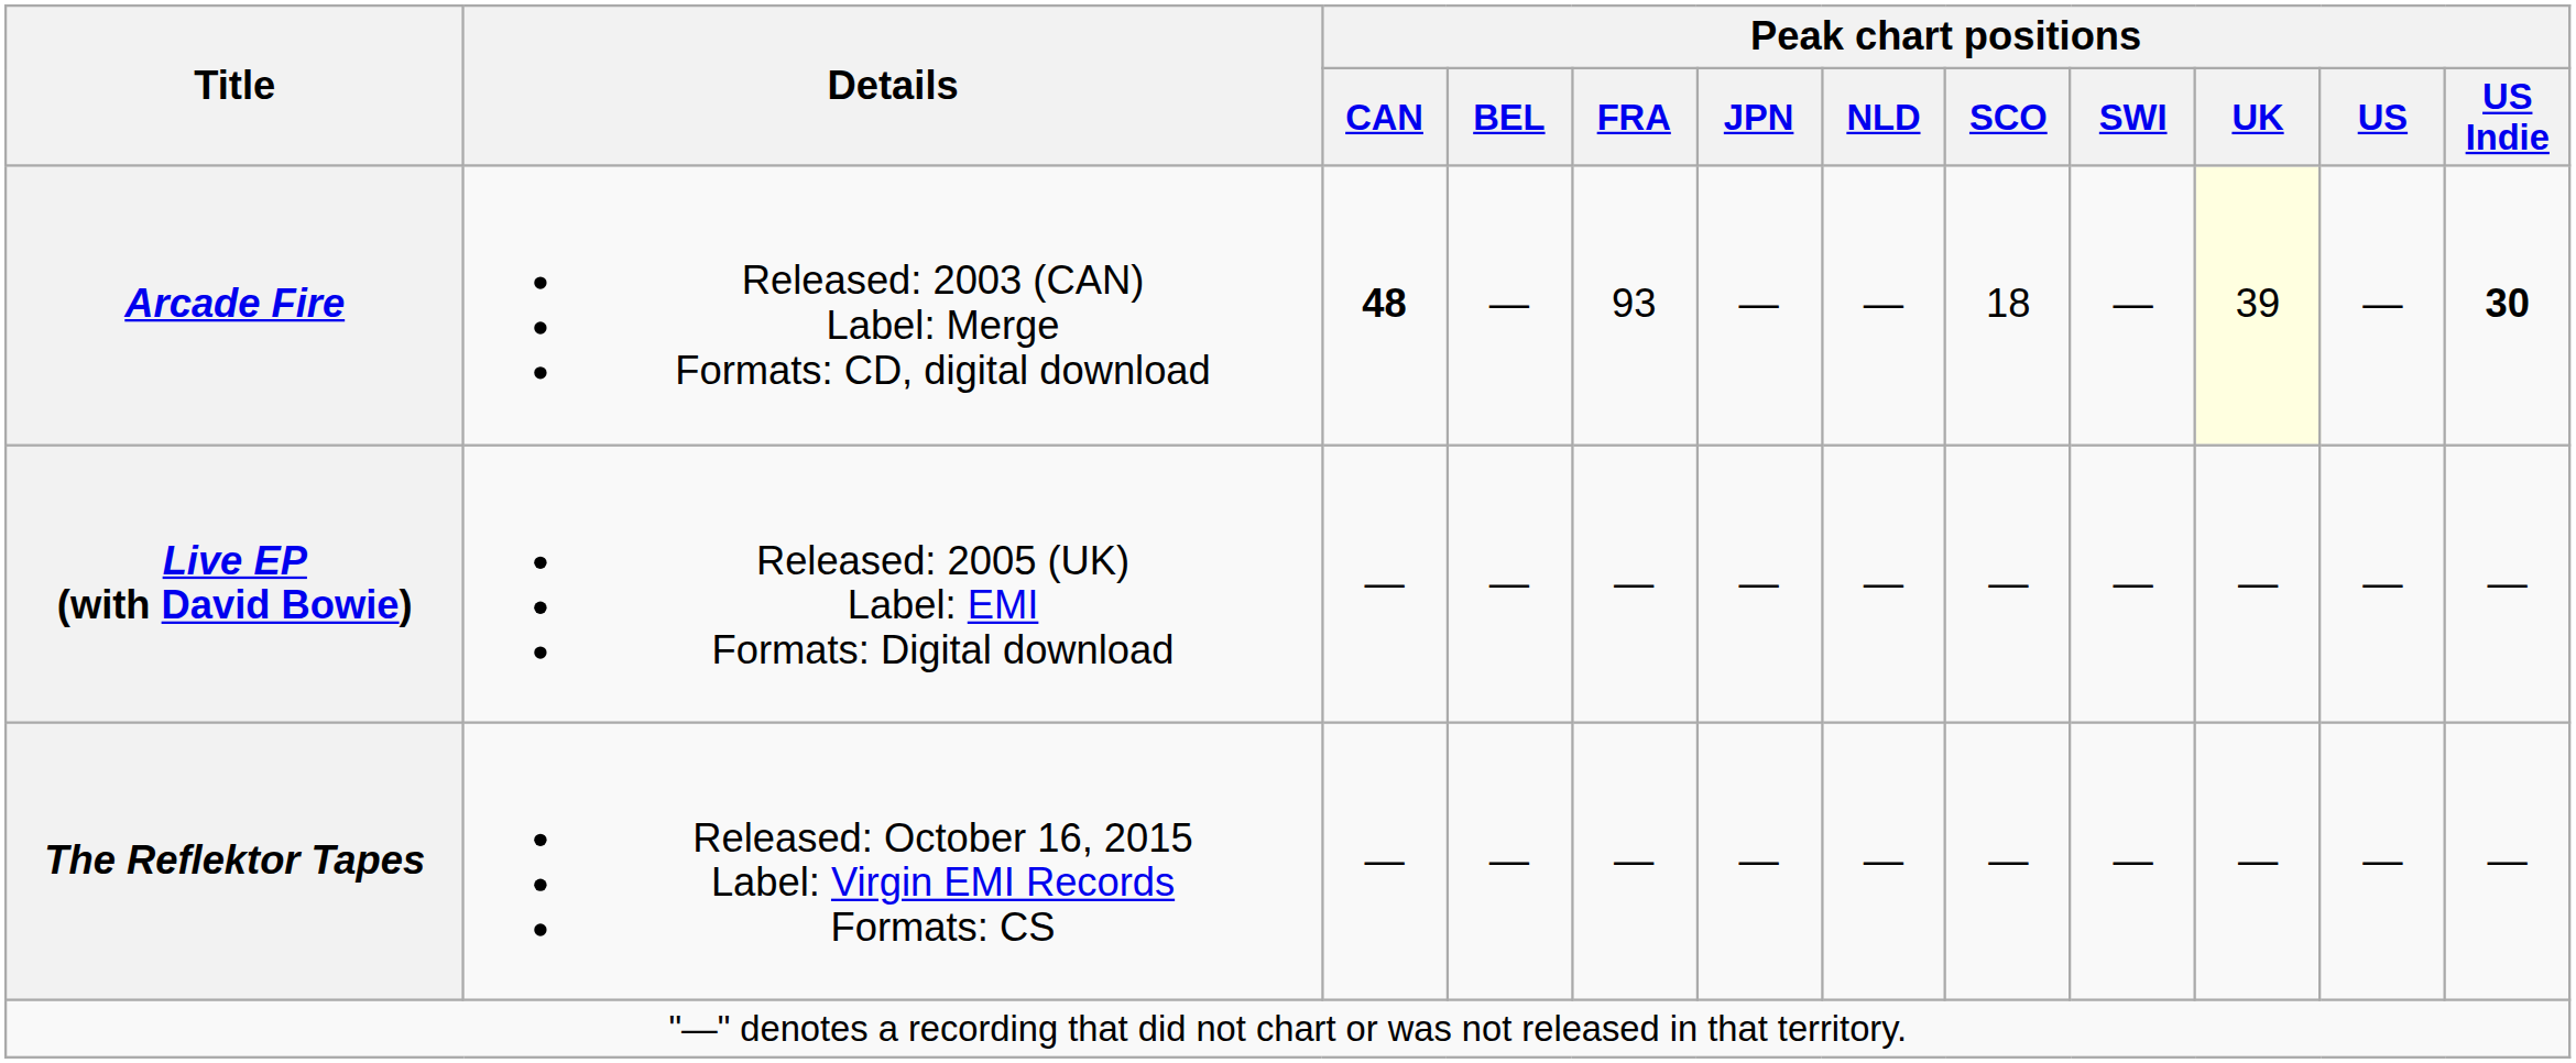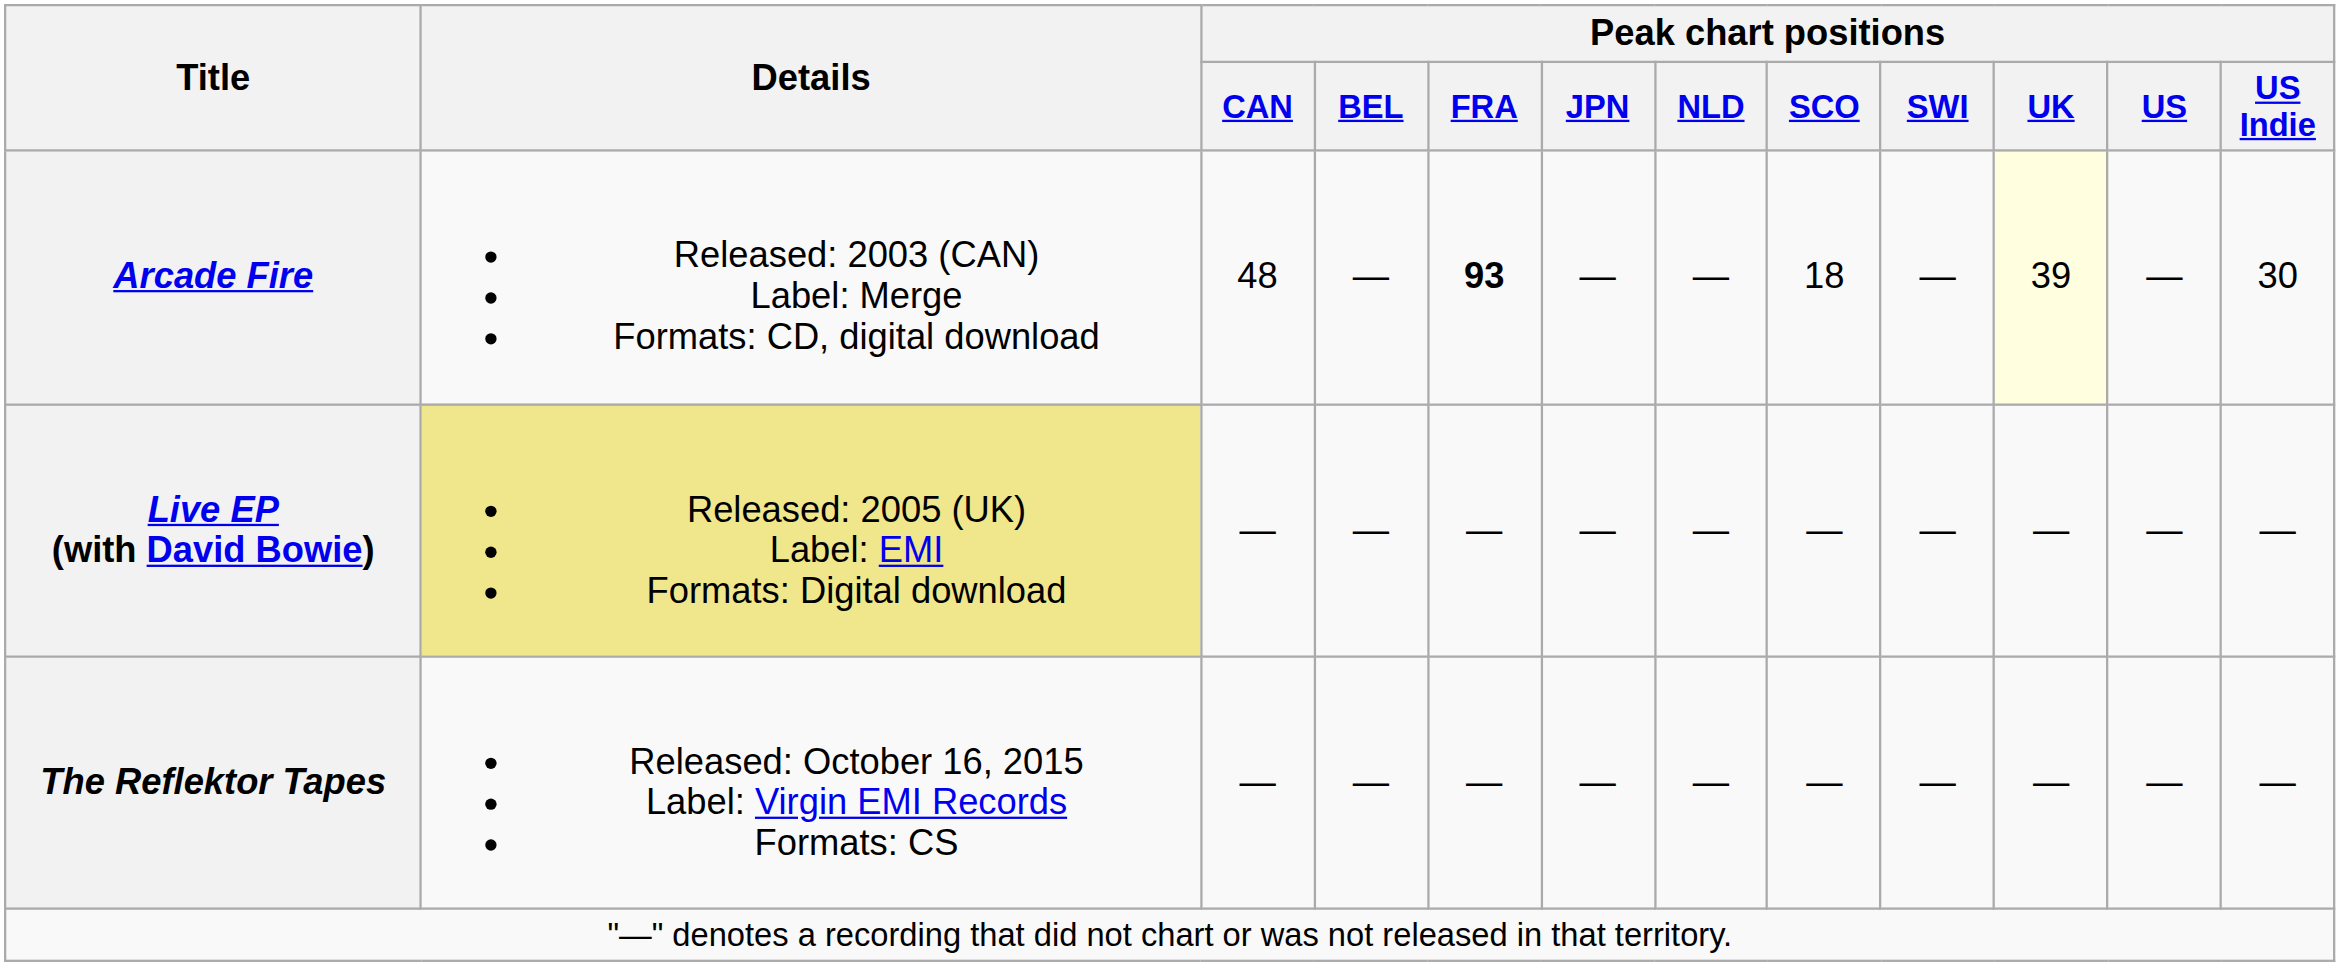Arcade Fire | Peak chart positions / CAN: bold -> normal
Arcade Fire | Peak chart positions / FRA: normal -> bold
Arcade Fire | Peak chart positions / US Indie: bold -> normal
Live EP (with David Bowie) | Details: no background -> khaki background
